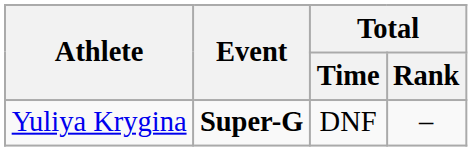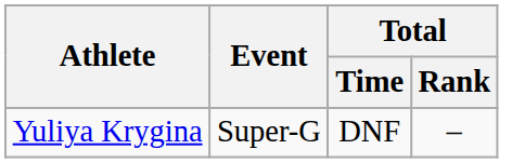Yuliya Krygina | Event: bold -> normal
